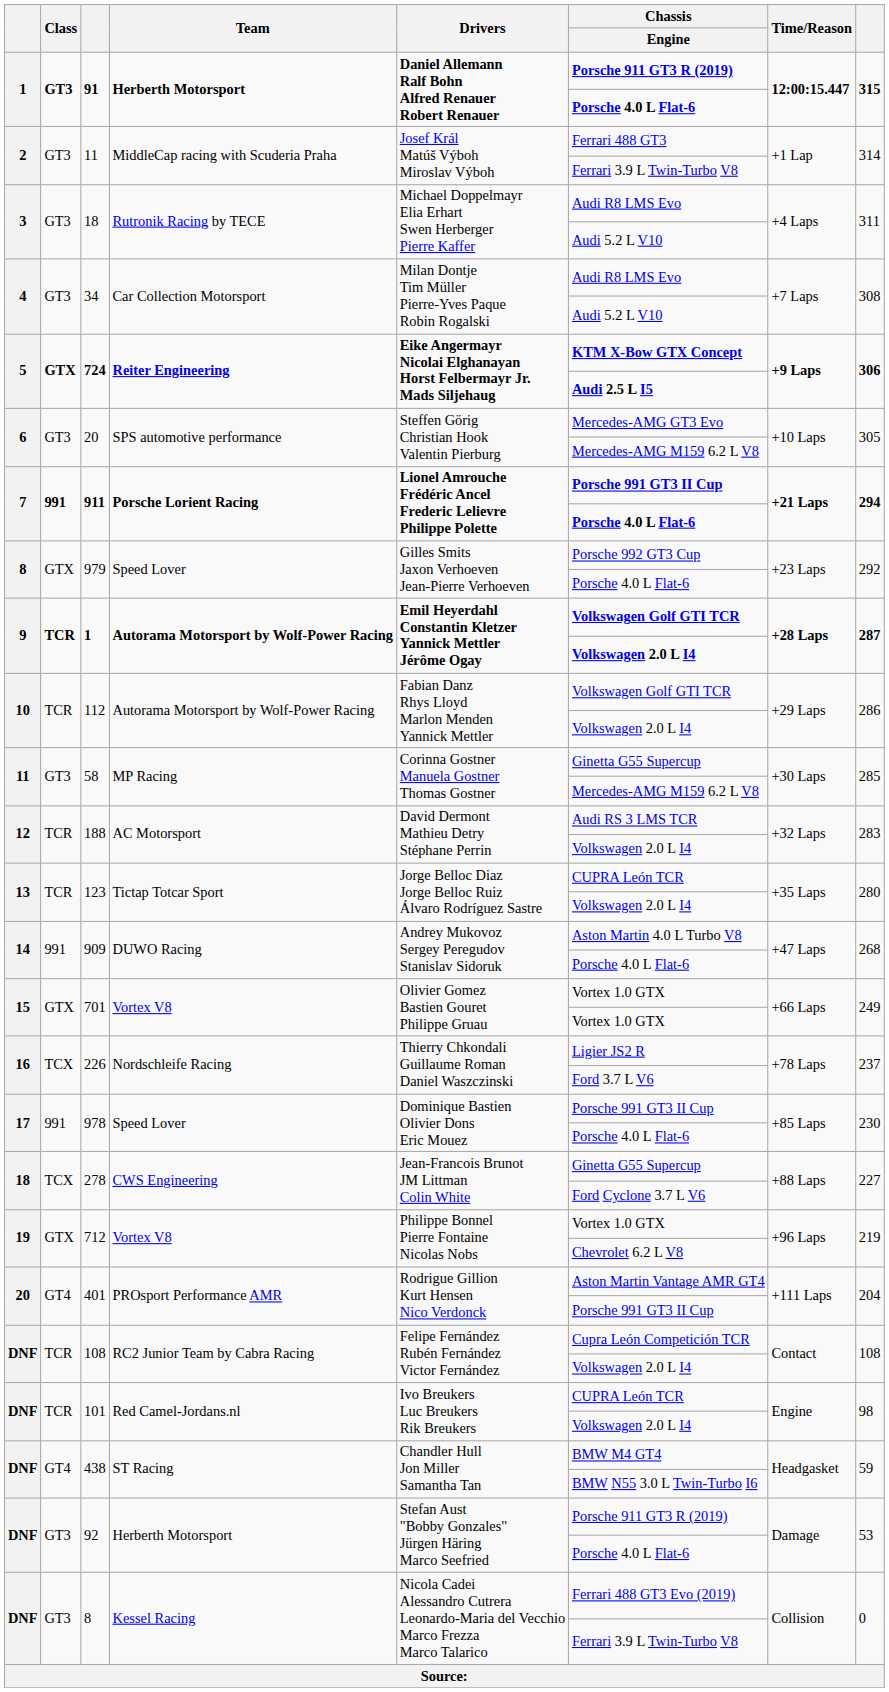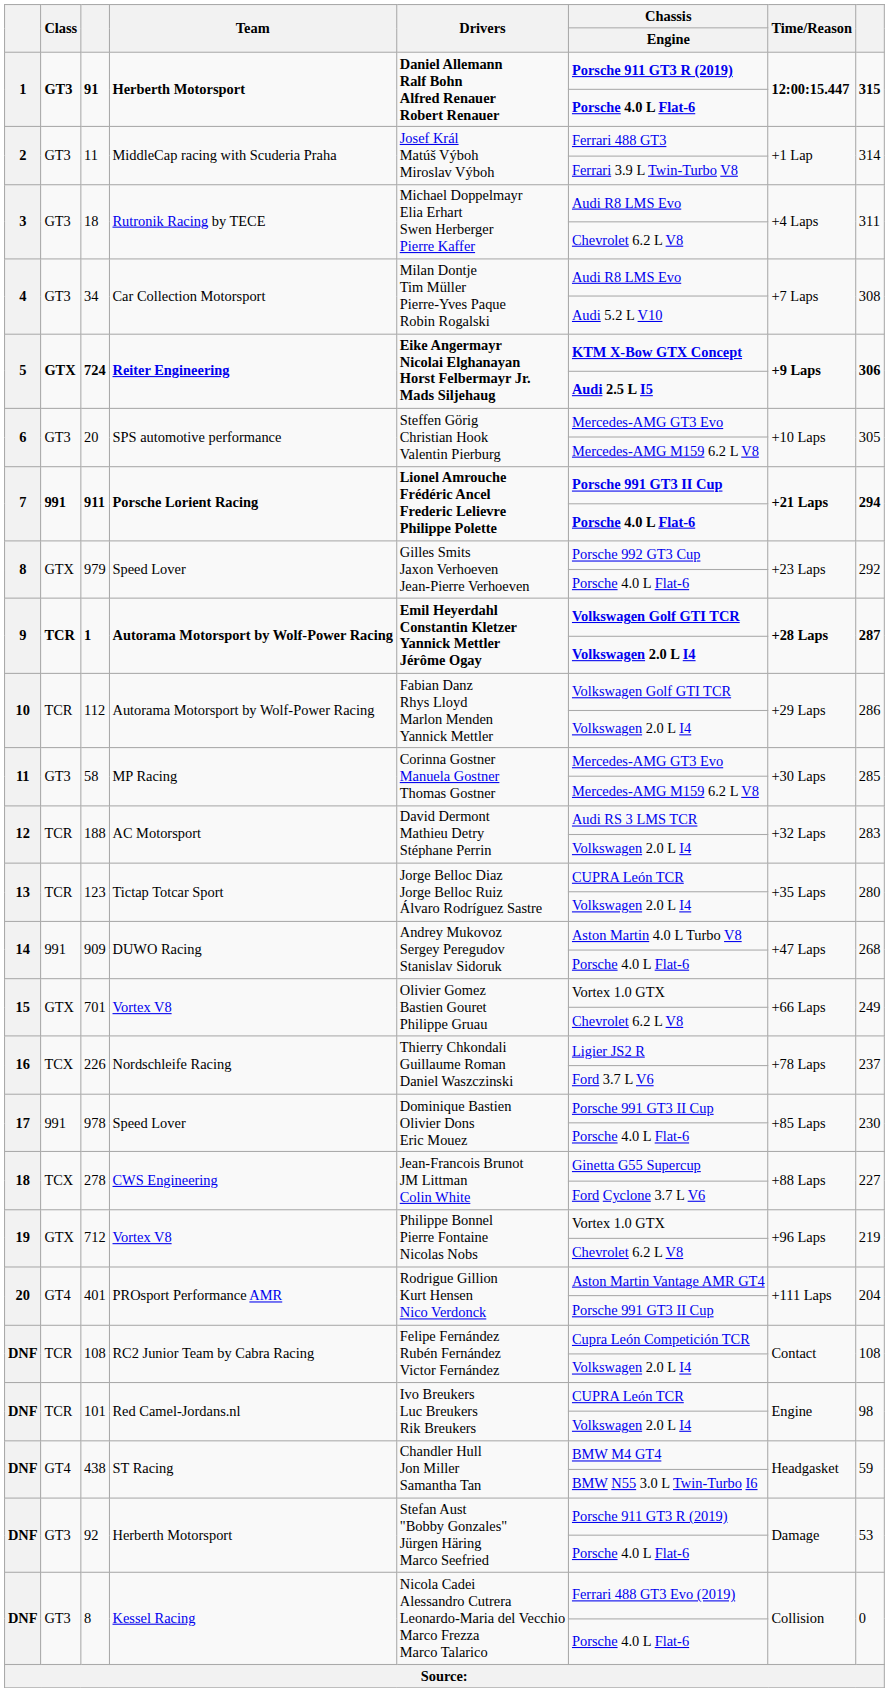row 8 | Chassis / Engine: Audi 5.2 L V10 -> Chevrolet 6.2 L V8
row 23 | Chassis / Engine: Ginetta G55 Supercup -> Mercedes-AMG GT3 Evo
row 32 | Chassis / Engine: Vortex 1.0 GTX -> Chevrolet 6.2 L V8
row 52 | Chassis / Engine: Ferrari 3.9 L Twin-Turbo V8 -> Porsche 4.0 L Flat-6
